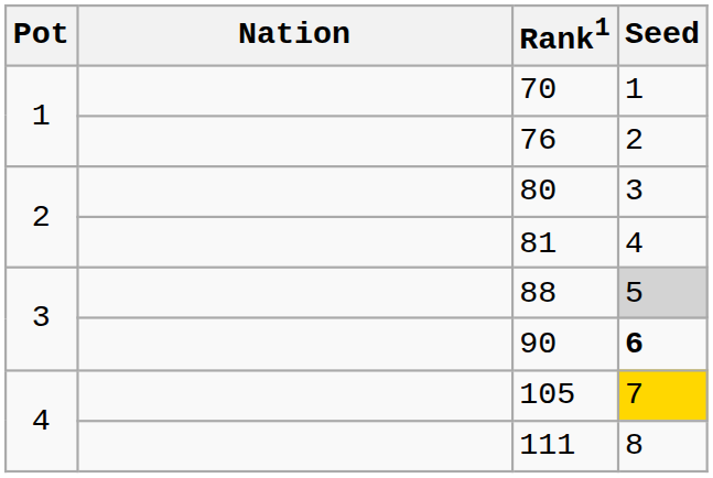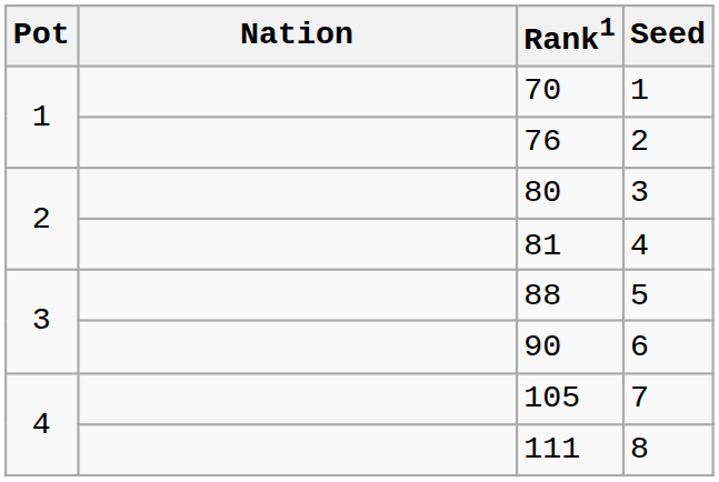88 | Seed: lightgrey background -> no background
90 | Seed: bold -> normal
105 | Seed: gold background -> no background
